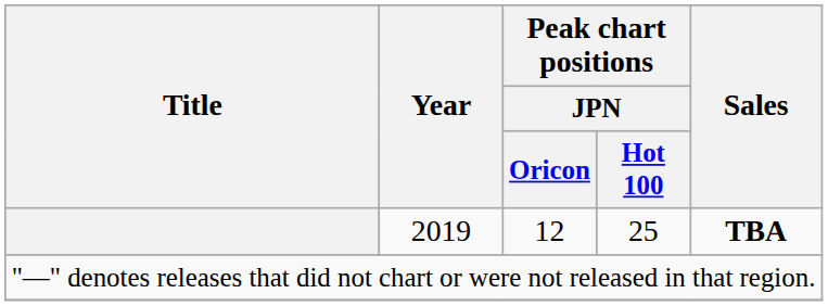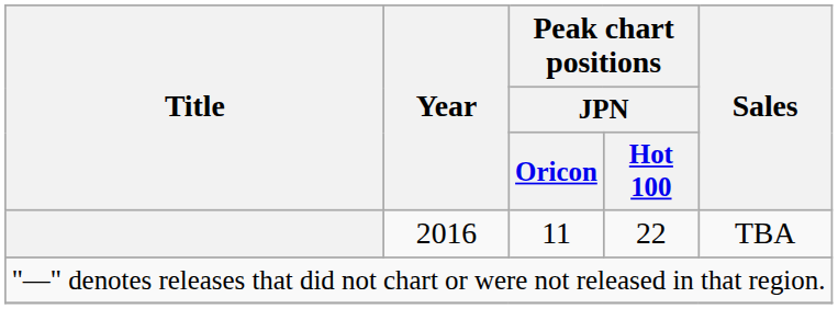row 4 | Year: 2019 -> 2016
row 4 | Peak chart positions / JPN / Oricon: 12 -> 11
row 4 | Peak chart positions / JPN / Hot 100: 25 -> 22
row 4 | Sales: bold -> normal
